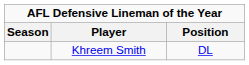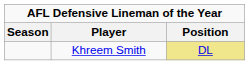Khreem Smith | Position: no background -> khaki background
